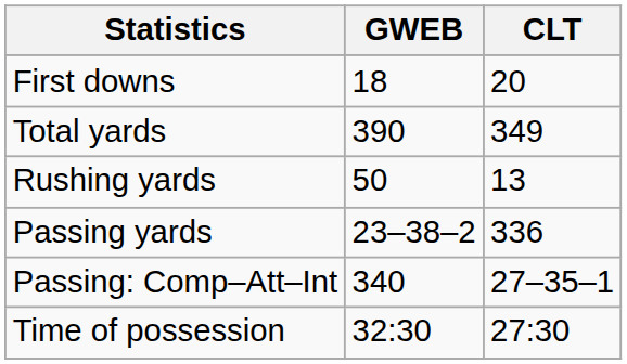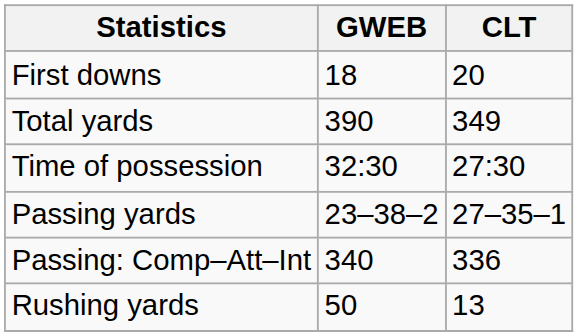rows swapped: Rushing yards <-> Time of possession
Passing yards | CLT: 336 -> 27–35–1
Passing: Comp–Att–Int | CLT: 27–35–1 -> 336
